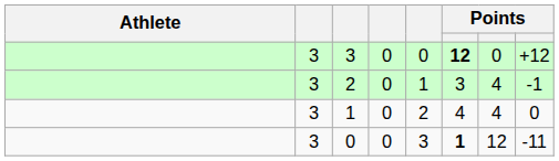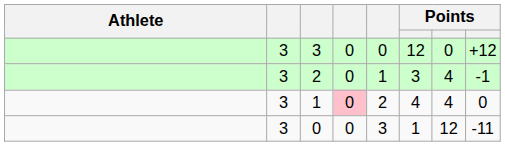row 3 | column 6: bold -> normal
row 5 | column 4: no background -> pink background
row 6 | column 6: bold -> normal
